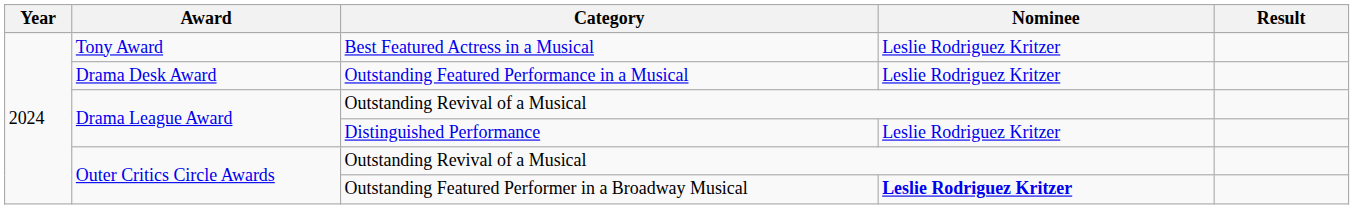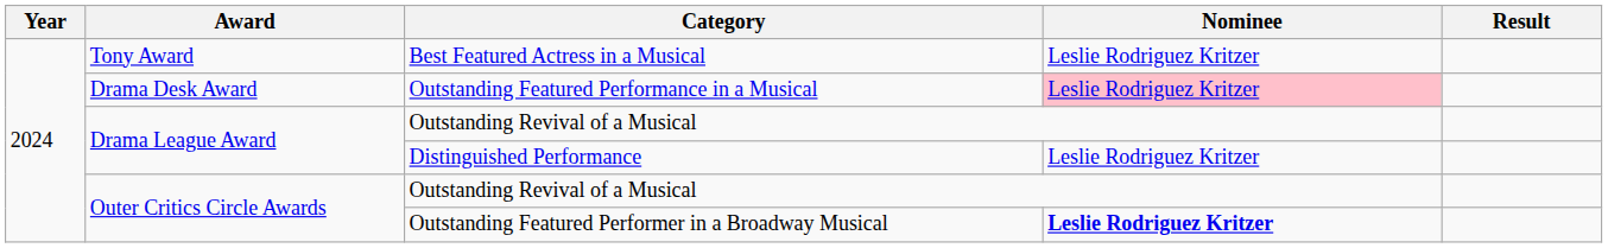Outstanding Featured Performance in a Musical | Nominee: no background -> pink background
